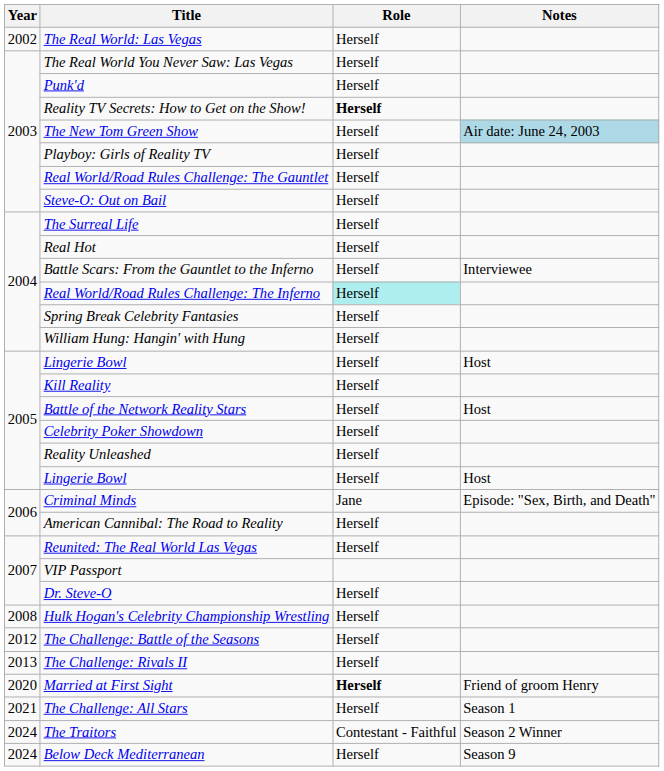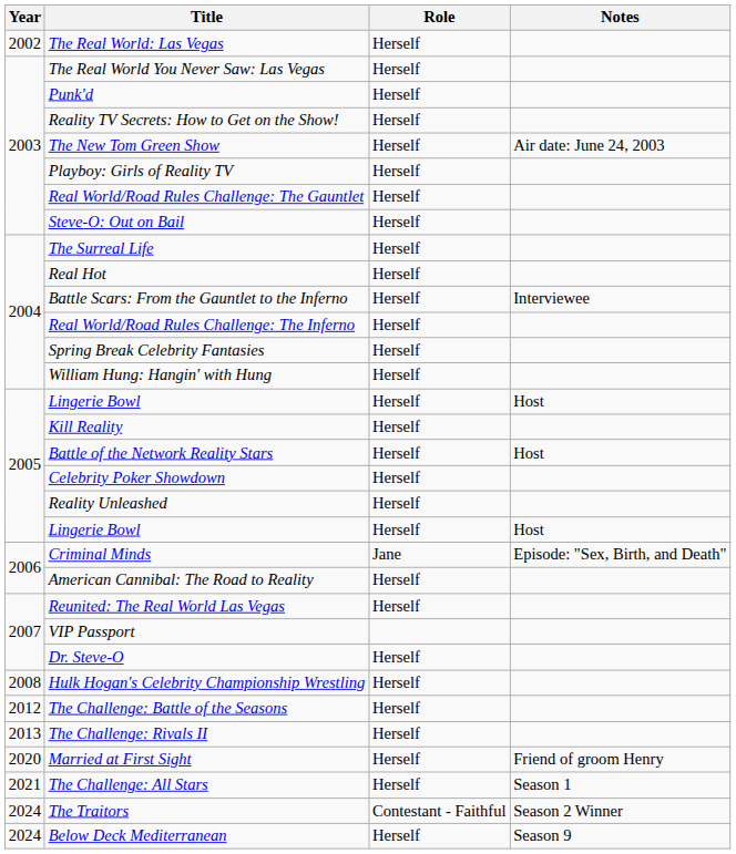Reality TV Secrets: How to Get on the Show! | Role: bold -> normal
The New Tom Green Show | Notes: lightblue background -> no background
Real World/Road Rules Challenge: The Inferno | Role: paleturquoise background -> no background
Married at First Sight | Role: bold -> normal
